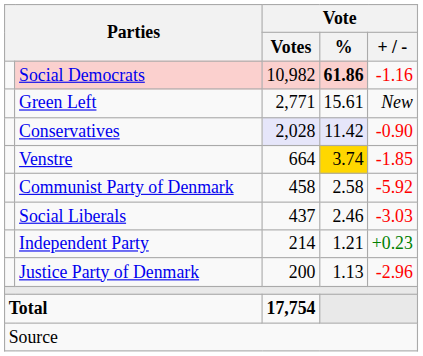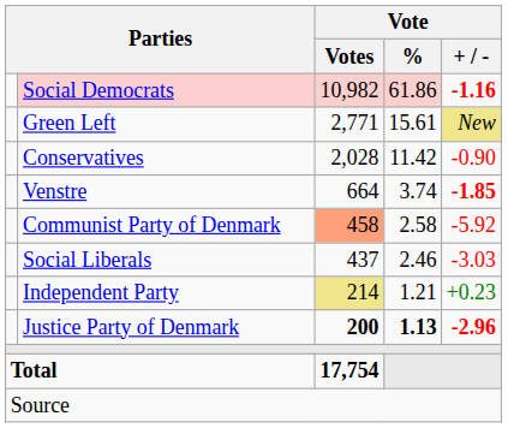Social Democrats | Vote / %: bold -> normal
Social Democrats | Vote / + / -: normal -> bold
Green Left | Vote / + / -: no background -> khaki background
Conservatives | Vote / Votes: lavender background -> no background
Conservatives | Vote / %: lavender background -> no background
Venstre | Vote / %: gold background -> no background
Venstre | Vote / + / -: normal -> bold
Communist Party of Denmark | Vote / Votes: no background -> lightsalmon background
Independent Party | Vote / Votes: no background -> khaki background
Justice Party of Denmark | Vote / Votes: normal -> bold
Justice Party of Denmark | Vote / %: normal -> bold
Justice Party of Denmark | Vote / + / -: normal -> bold
